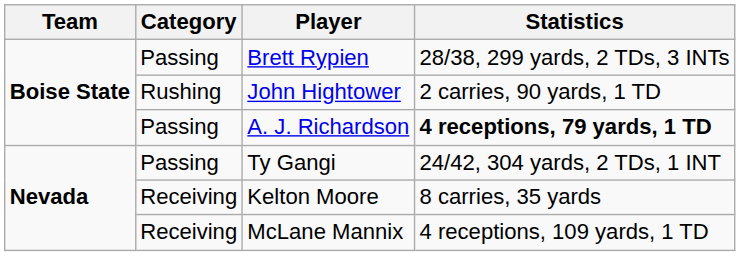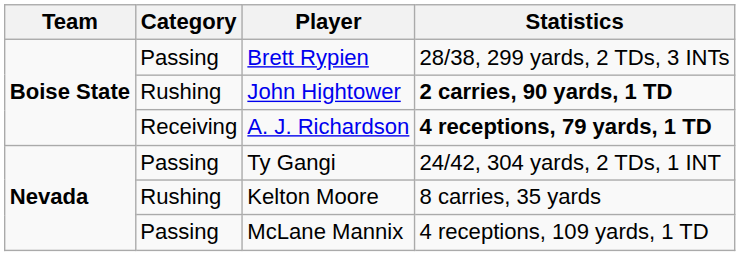John Hightower | Statistics: normal -> bold
A. J. Richardson | Category: Passing -> Receiving
Kelton Moore | Category: Receiving -> Rushing
McLane Mannix | Category: Receiving -> Passing
